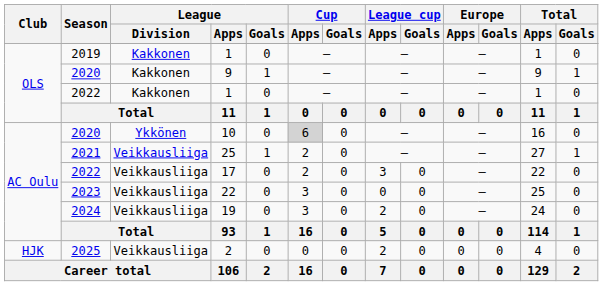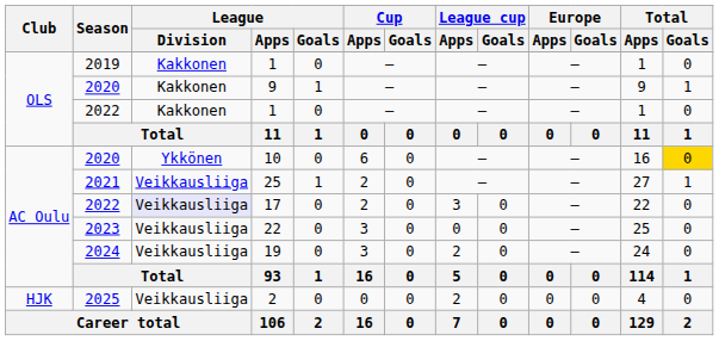10 | Cup / Apps: lightgrey background -> no background
10 | Total / Goals: no background -> gold background
17 | League / Division: no background -> lavender background
